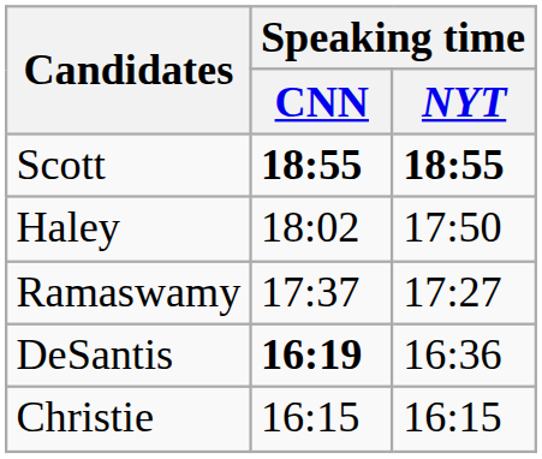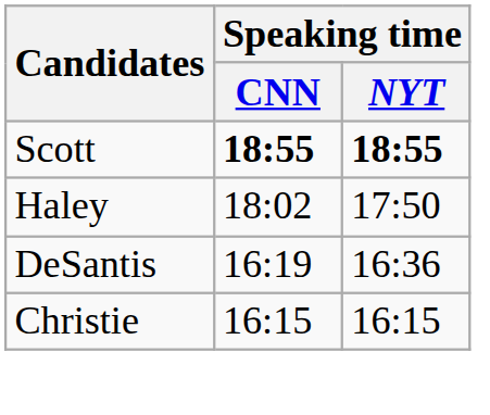- row: Ramaswamy | 17:37 | 17:27
DeSantis | Speaking time / CNN: bold -> normal
